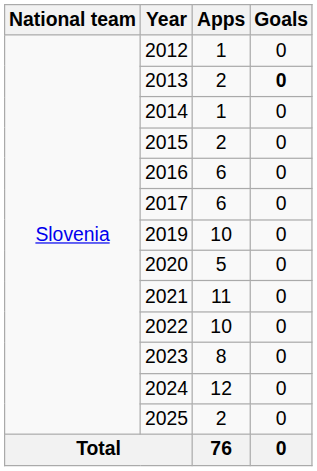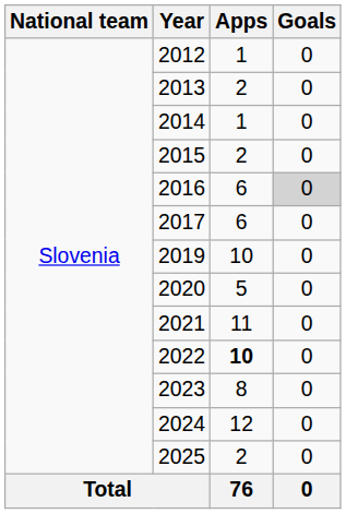2013 | Goals: bold -> normal
2016 | Goals: no background -> lightgrey background
2022 | Apps: normal -> bold
